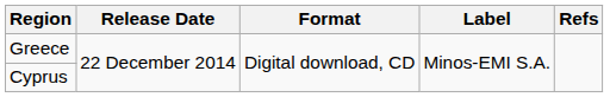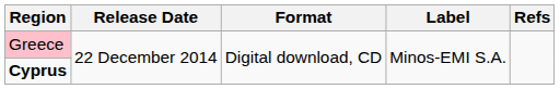Greece | Region: no background -> pink background
Cyprus | Region: normal -> bold
